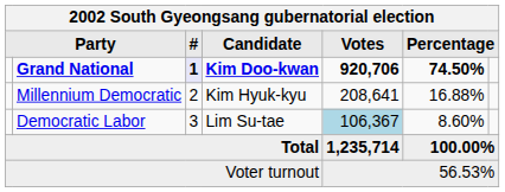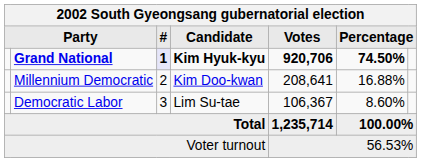Grand National | Candidate: Kim Doo-kwan -> Kim Hyuk-kyu
Millennium Democratic | Candidate: Kim Hyuk-kyu -> Kim Doo-kwan
Democratic Labor | Votes: lightblue background -> no background
